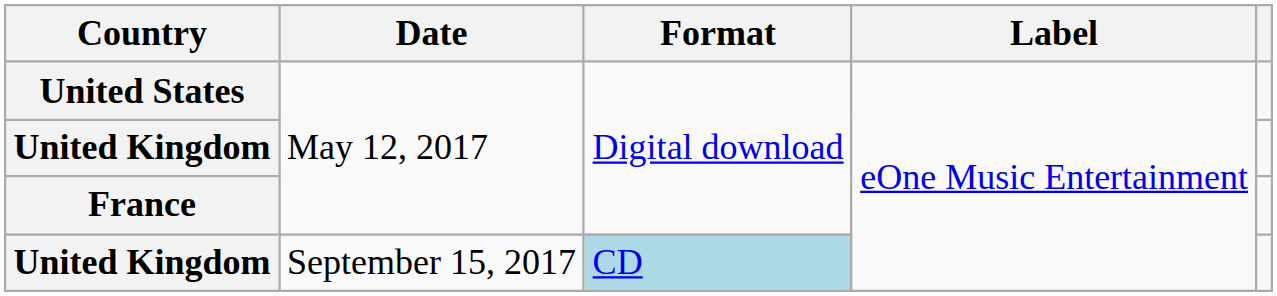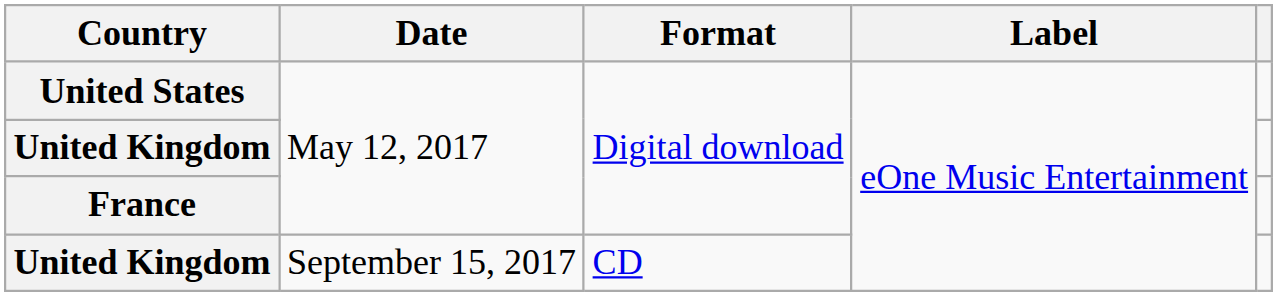United Kingdom / September 15, 2017 | Format: lightblue background -> no background
